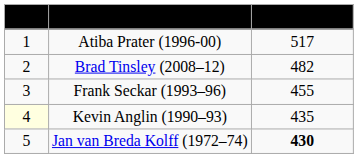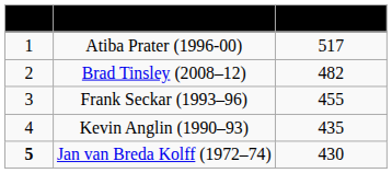Kevin Anglin (1990–93) | column 1: lightyellow background -> no background
Jan van Breda Kolff (1972–74) | column 1: normal -> bold
Jan van Breda Kolff (1972–74) | column 3: bold -> normal
